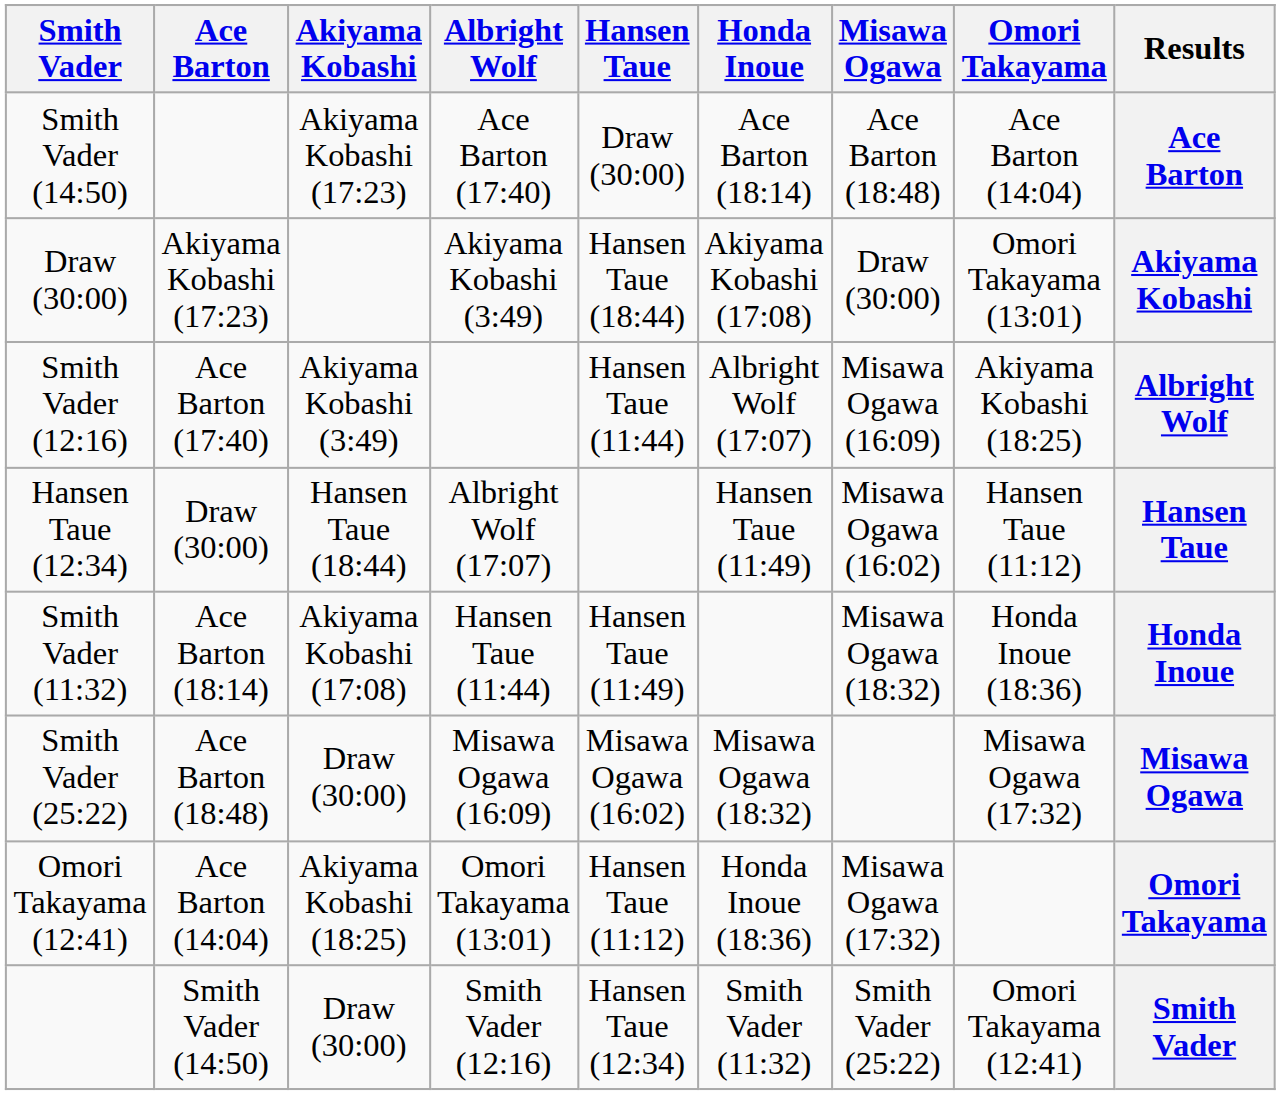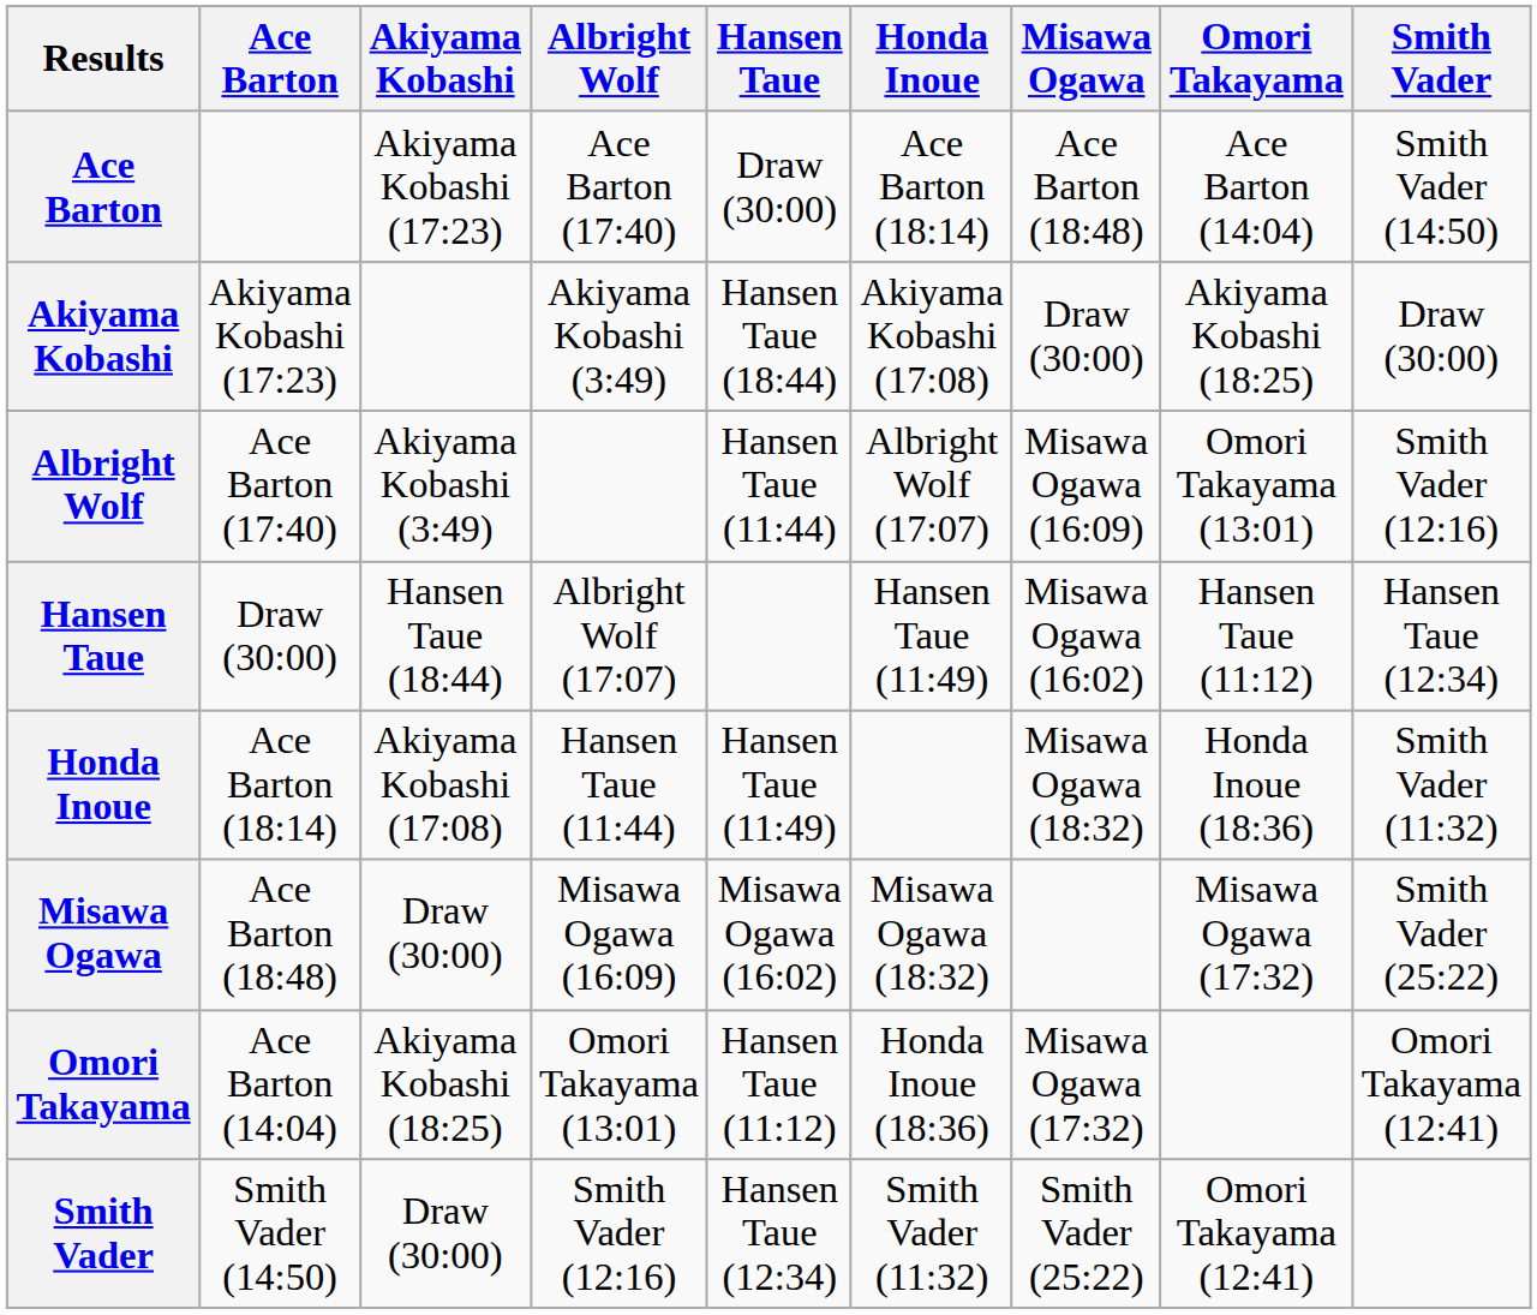columns swapped: Results <-> Smith Vader
row 3 | Omori Takayama: Omori Takayama (13:01) -> Akiyama Kobashi (18:25)
row 4 | Omori Takayama: Akiyama Kobashi (18:25) -> Omori Takayama (13:01)
